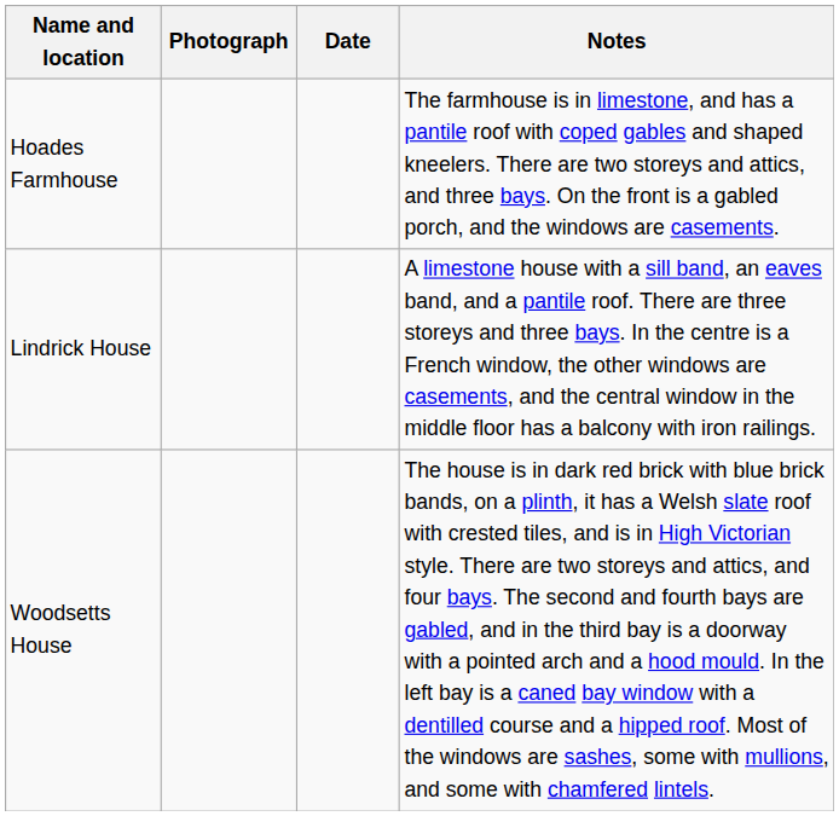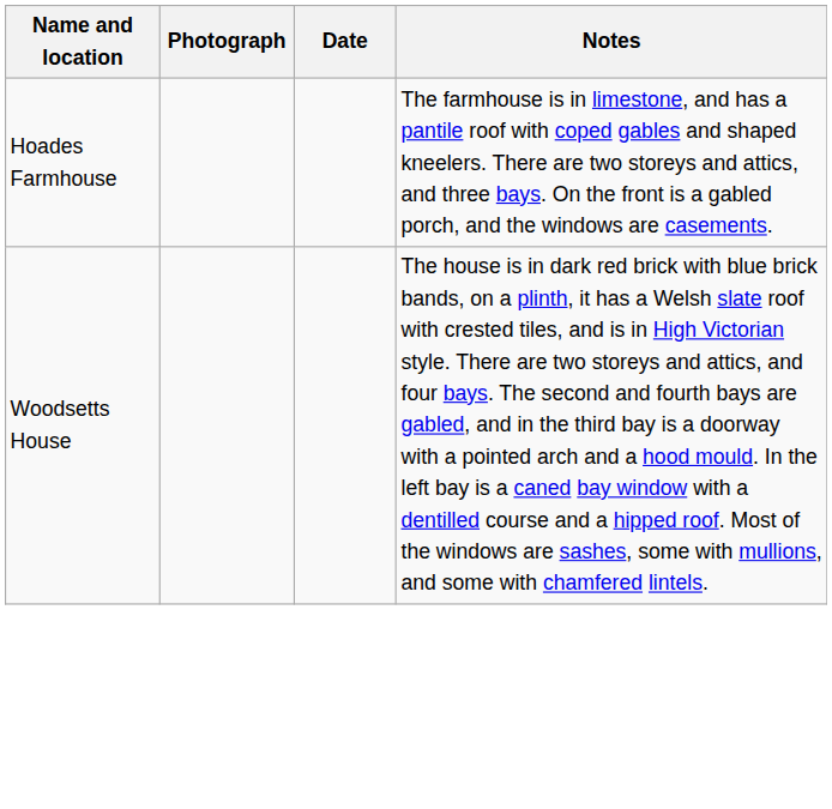- row: Lindrick House | A limestone house with a sill band, an eaves band, and a pantile roof. There are three storeys and three bays. In the centre is a French window, the other windows are casements, and the central window in the middle floor has a balcony with iron railings.
